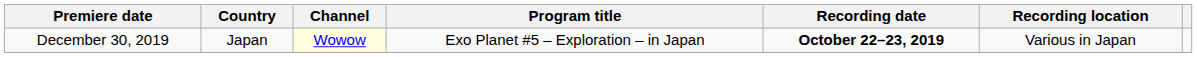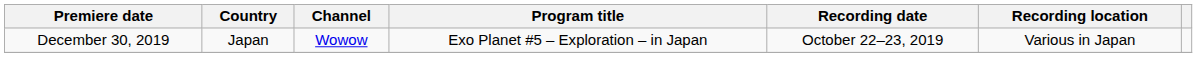December 30, 2019 | Channel: lightyellow background -> no background
December 30, 2019 | Recording date: bold -> normal
